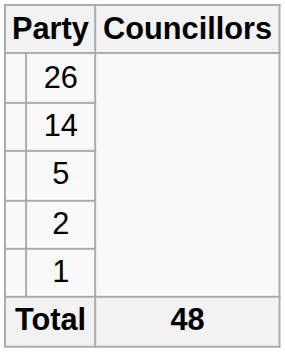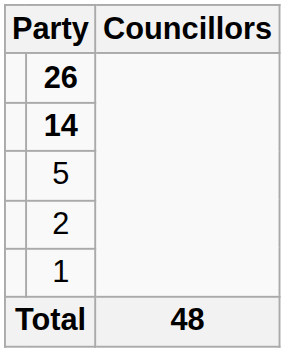26 | column 2: normal -> bold
14 | column 2: normal -> bold
